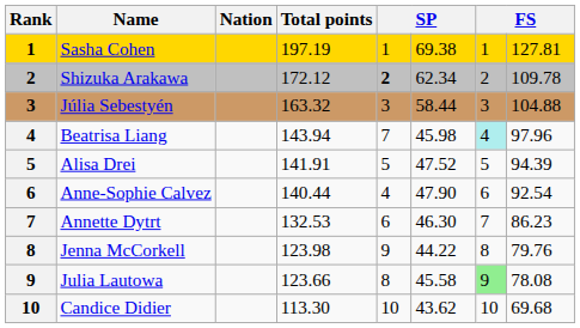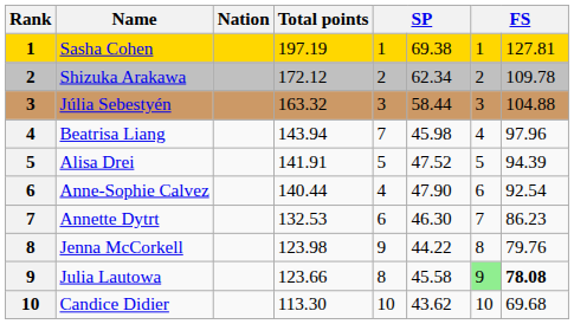Shizuka Arakawa | column 5: bold -> normal
Beatrisa Liang | column 7: paleturquoise background -> no background
Julia Lautowa | column 8: normal -> bold
